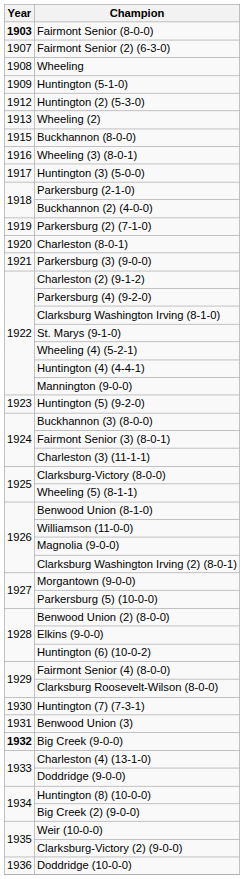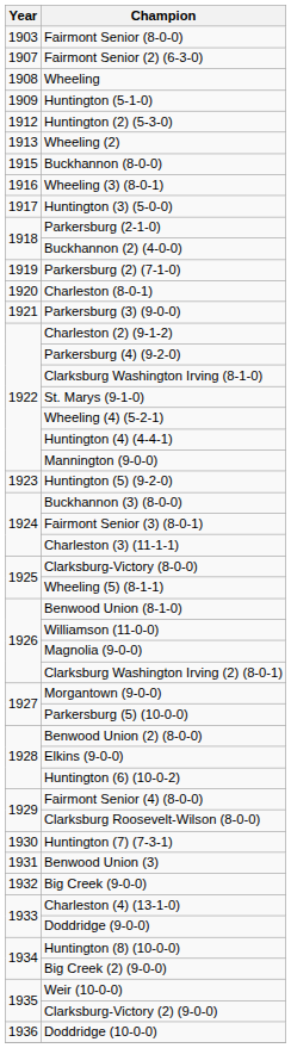Fairmont Senior (8-0-0) | Year: bold -> normal
Big Creek (9-0-0) | Year: bold -> normal
